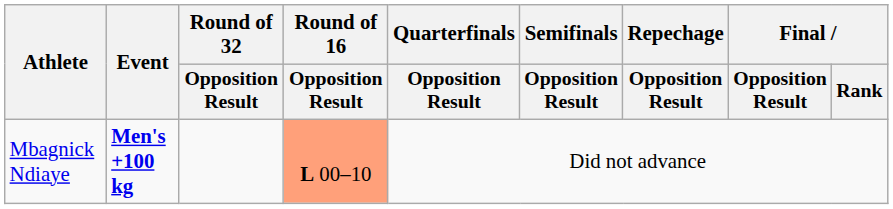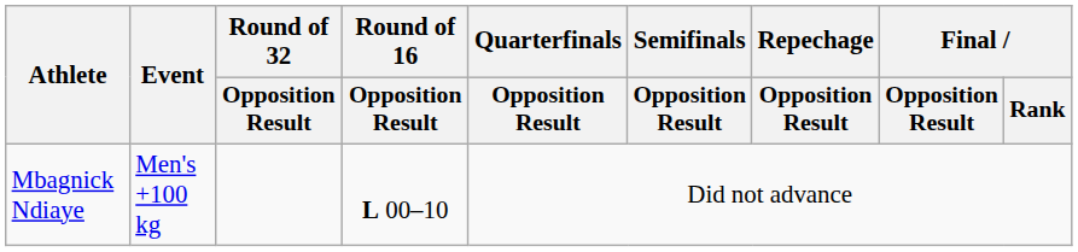Mbagnick Ndiaye | Event: bold -> normal
Mbagnick Ndiaye | Round of 16 / Opposition Result: lightsalmon background -> no background
